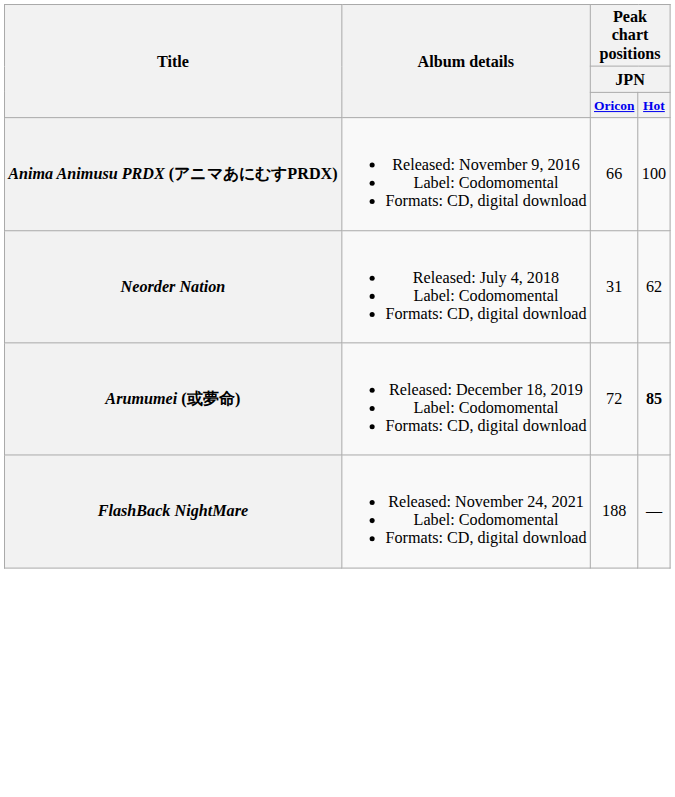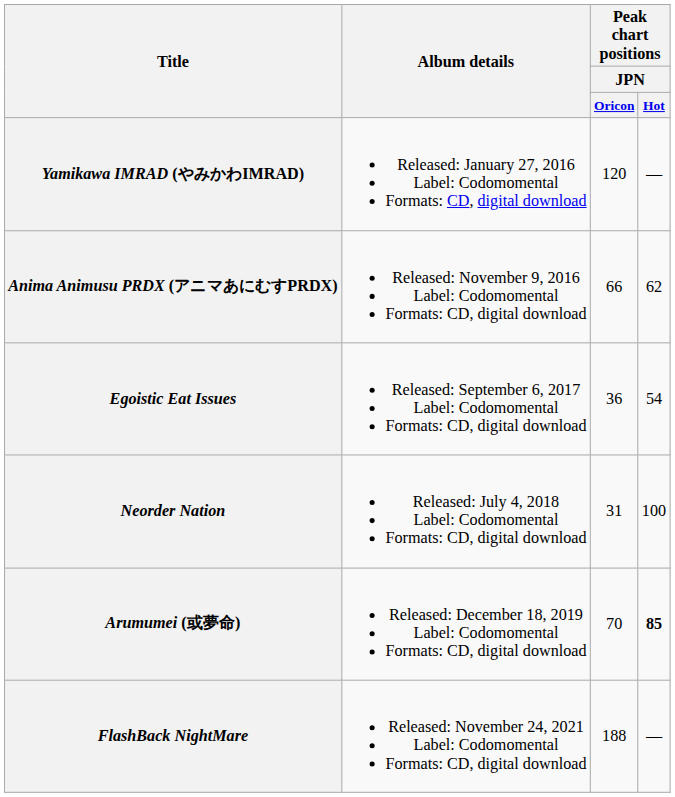+ row: Yamikawa IMRAD (やみかわIMRAD) | Released: January 27, 2016 Label: Codomomental Formats: CD, digital download | 120 | —
Anima Animusu PRDX (アニマあにむすPRDX) | Peak chart positions / JPN / Hot: 100 -> 62
+ row: Egoistic Eat Issues | Released: September 6, 2017 Label: Codomomental Formats: CD, digital download | 36 | 54
Neorder Nation | Peak chart positions / JPN / Hot: 62 -> 100
Arumumei (或夢命) | Peak chart positions / JPN / Oricon: 72 -> 70
